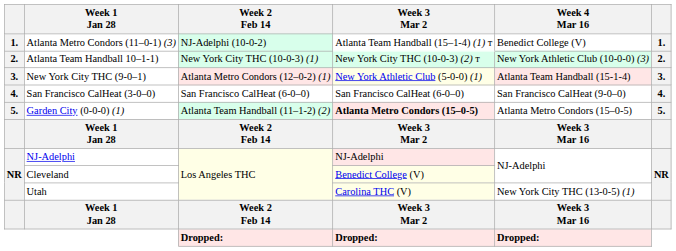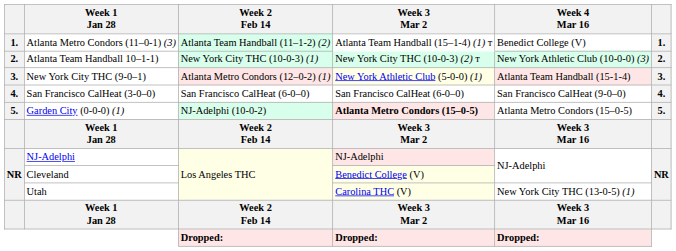Atlanta Metro Condors (11–0-1) (3) | Week 2 Feb 14: NJ-Adelphi (10-0-2) -> Atlanta Team Handball (11–1-2) (2)
Garden City (0-0-0) (1) | Week 2 Feb 14: Atlanta Team Handball (11–1-2) (2) -> NJ-Adelphi (10-0-2)
